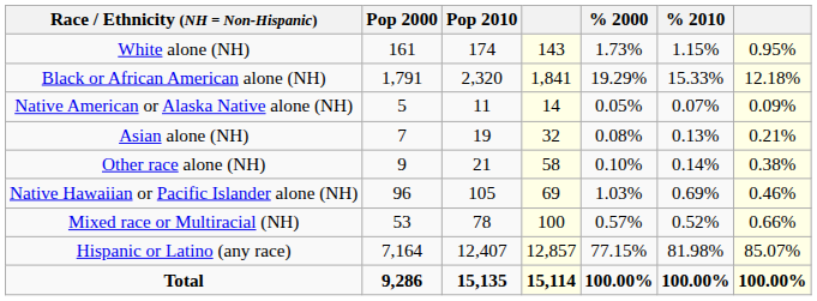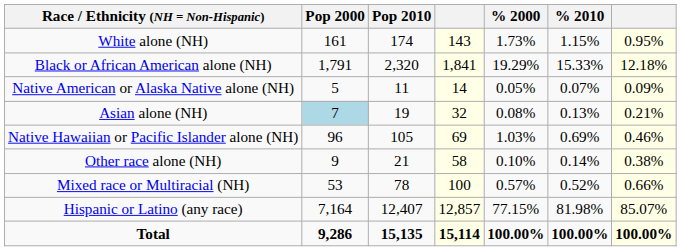Asian alone (NH) | Pop 2000: no background -> lightblue background
rows swapped: Native Hawaiian or Pacific Islander alone (NH) <-> Other race alone (NH)
